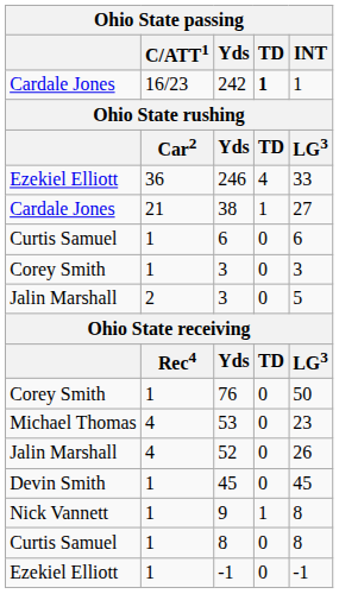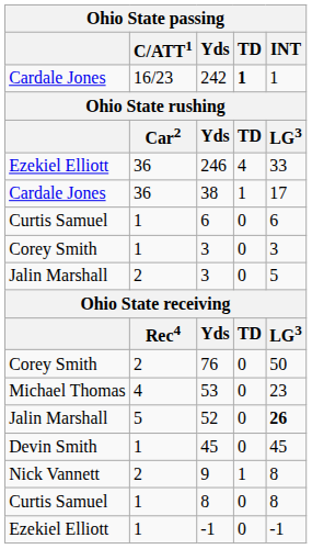38 | Ohio State passing / C/ATT1: 21 -> 36
38 | Ohio State passing / INT: 27 -> 17
76 | Ohio State passing / C/ATT1: 1 -> 2
52 | Ohio State passing / C/ATT1: 4 -> 5
52 | Ohio State passing / INT: normal -> bold
9 | Ohio State passing / C/ATT1: 1 -> 2
